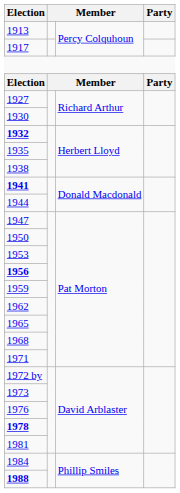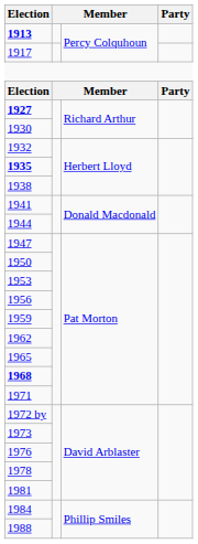1913 | Election: normal -> bold
1927 | Election: normal -> bold
1932 | Election: bold -> normal
1935 | Election: normal -> bold
1941 | Election: bold -> normal
1956 | Election: bold -> normal
1968 | Election: normal -> bold
1978 | Election: bold -> normal
1988 | Election: bold -> normal
